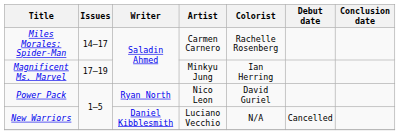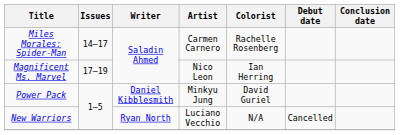Magnificent Ms. Marvel | Artist: Minkyu Jung -> Nico Leon
Power Pack | Writer: Ryan North -> Daniel Kibblesmith
Power Pack | Artist: Nico Leon -> Minkyu Jung
New Warriors | Writer: Daniel Kibblesmith -> Ryan North
